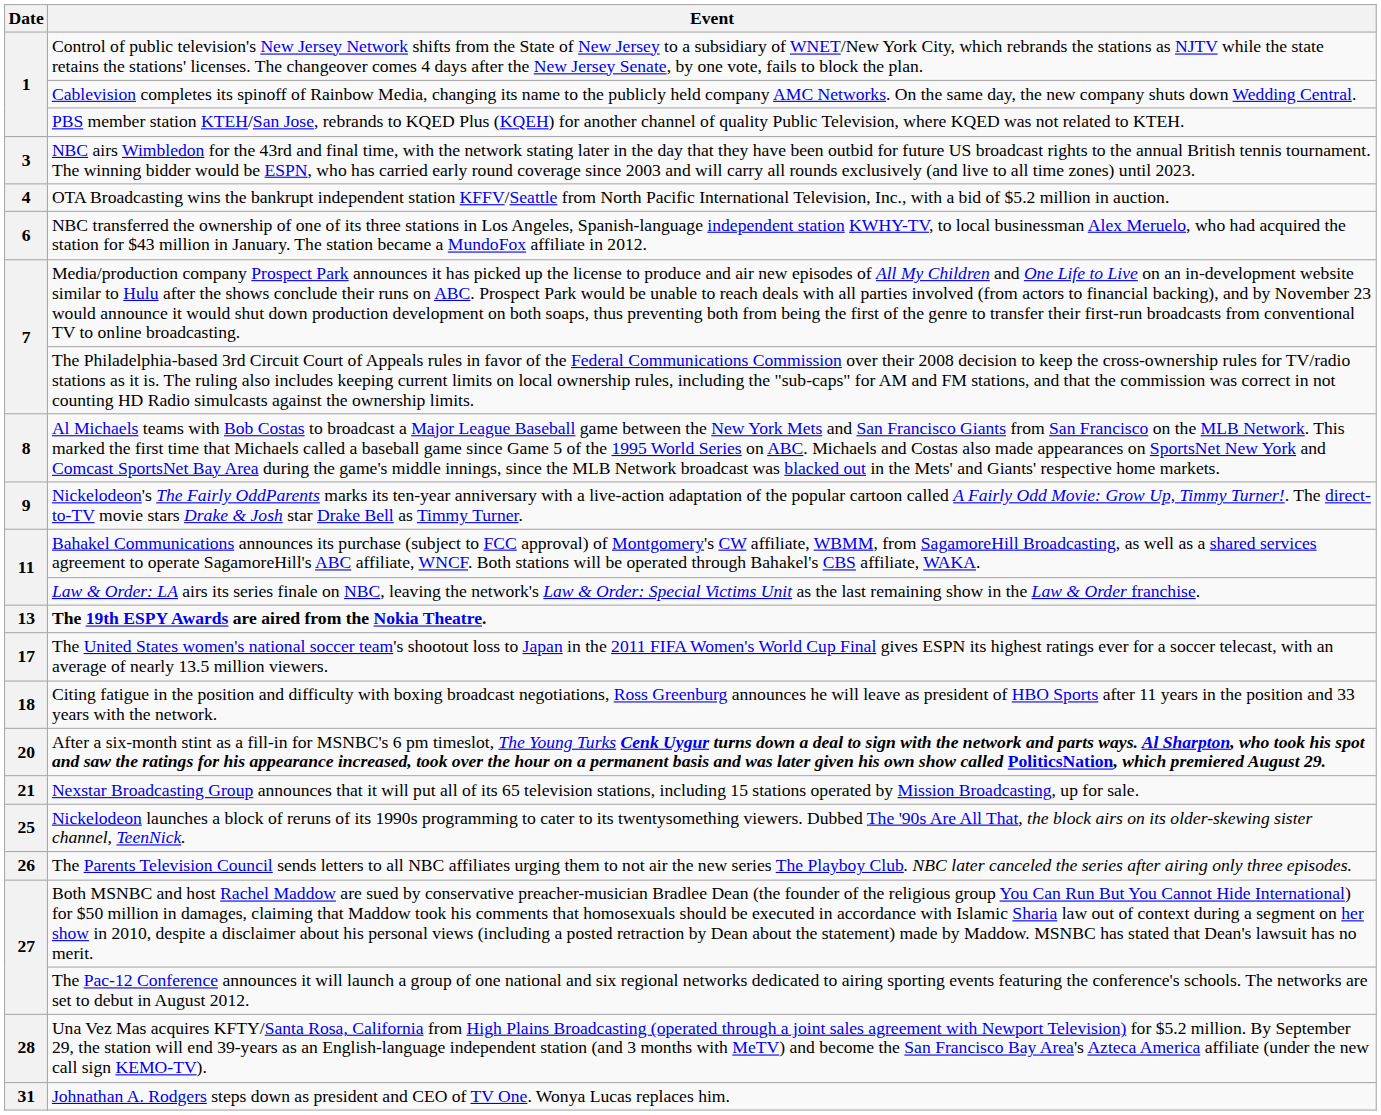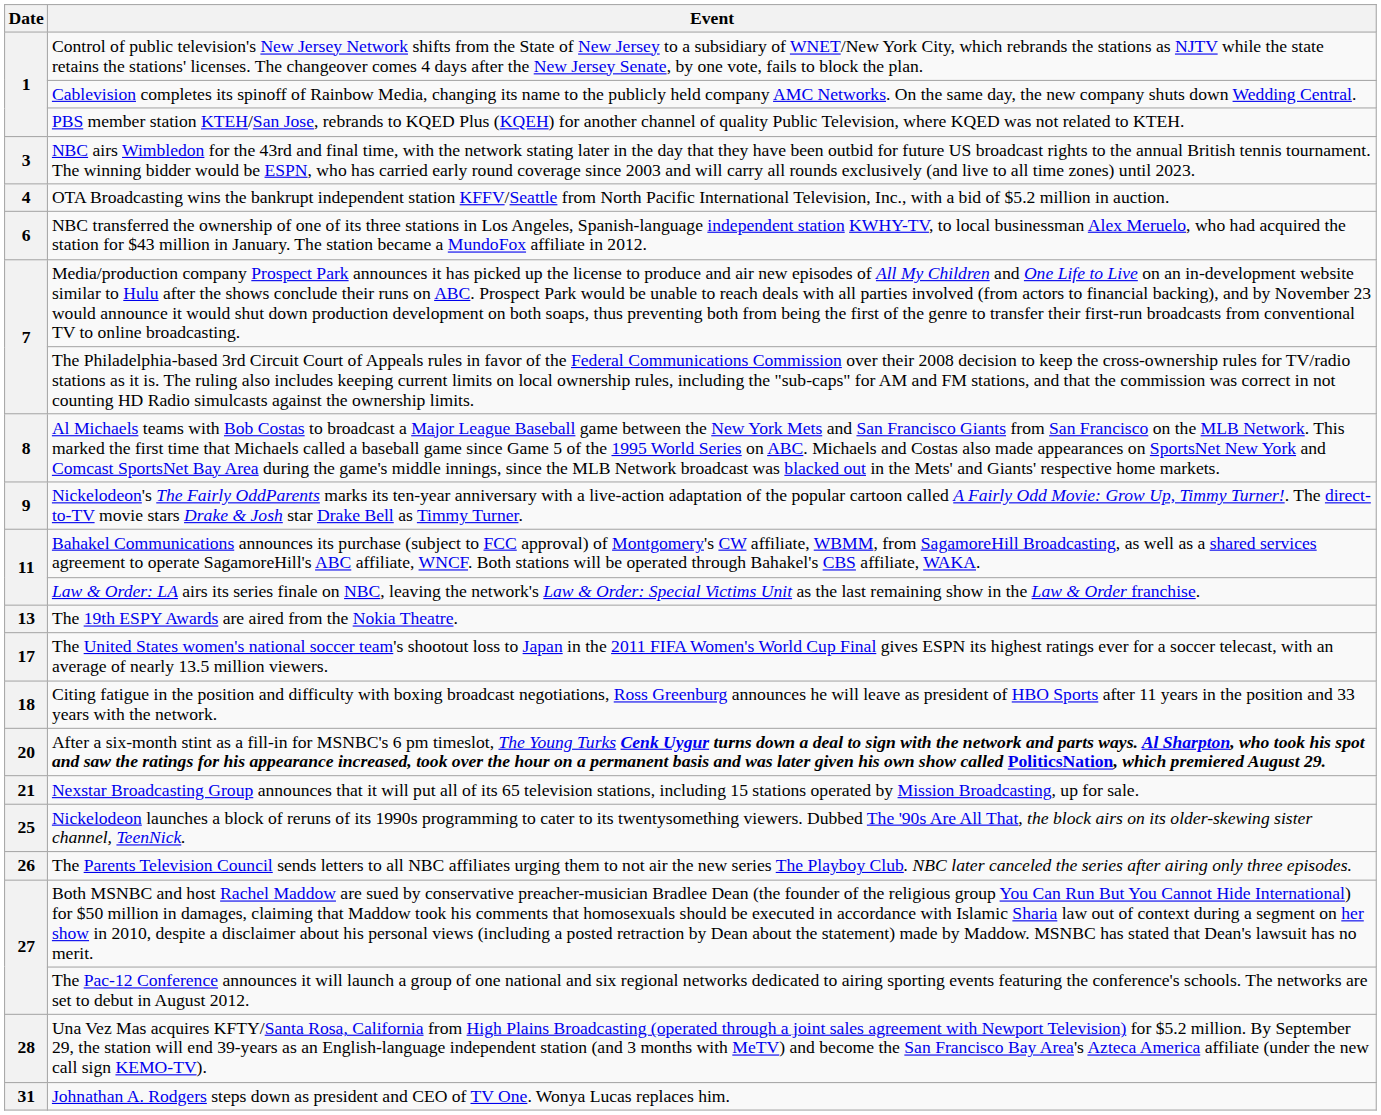The 19th ESPY Awards are aired from the Nokia Theatre. | Event: bold -> normal
